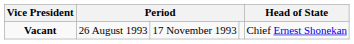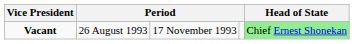Vacant | Head of State: no background -> lightgreen background
